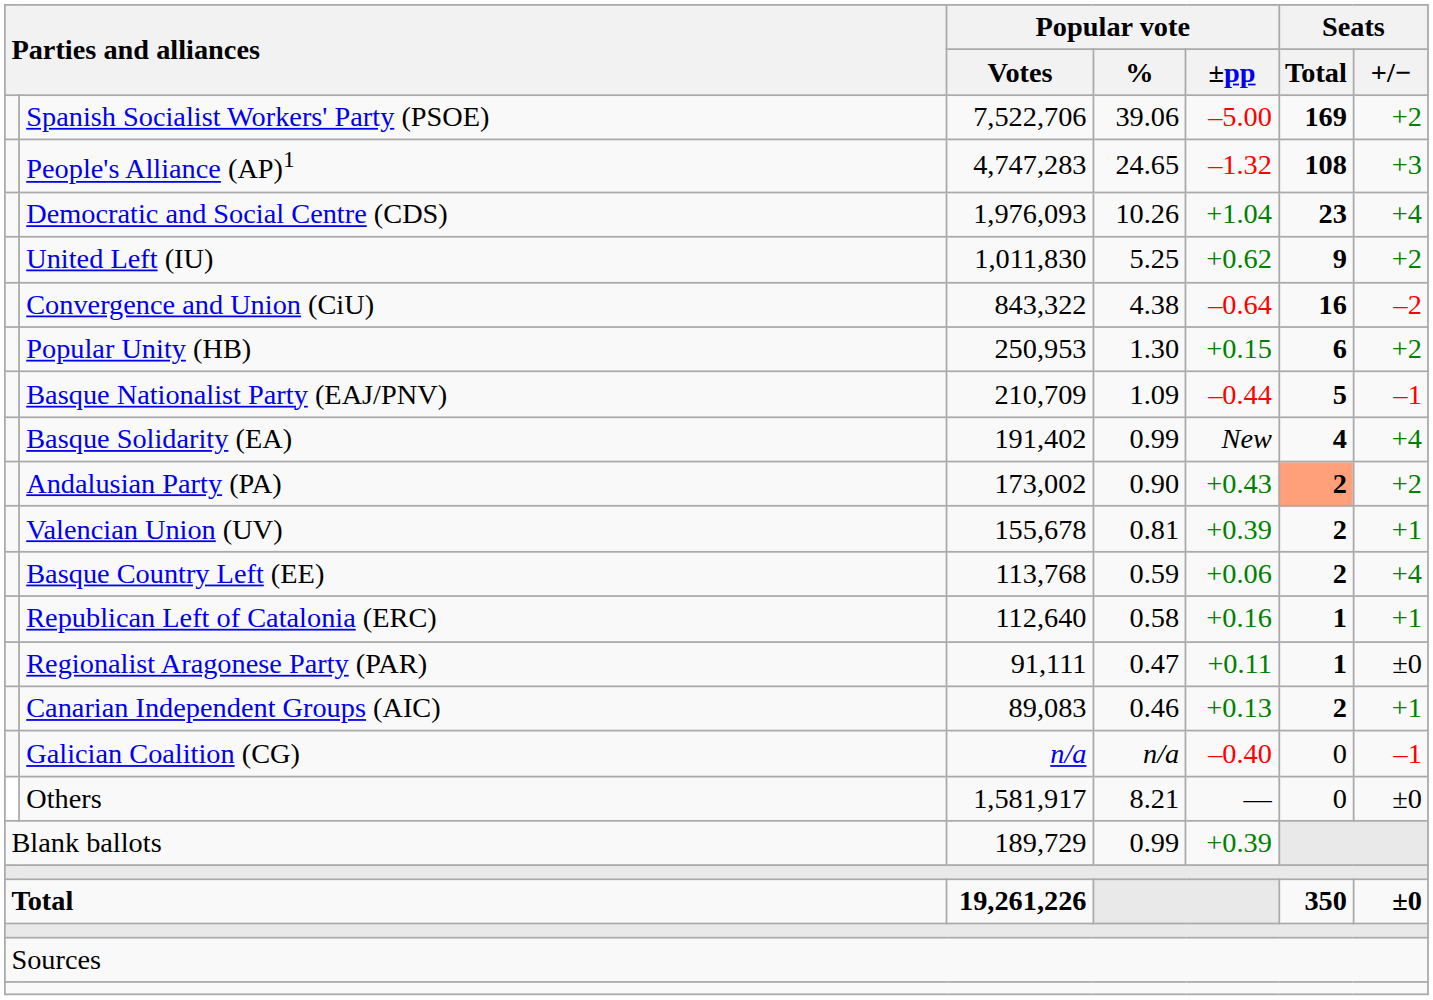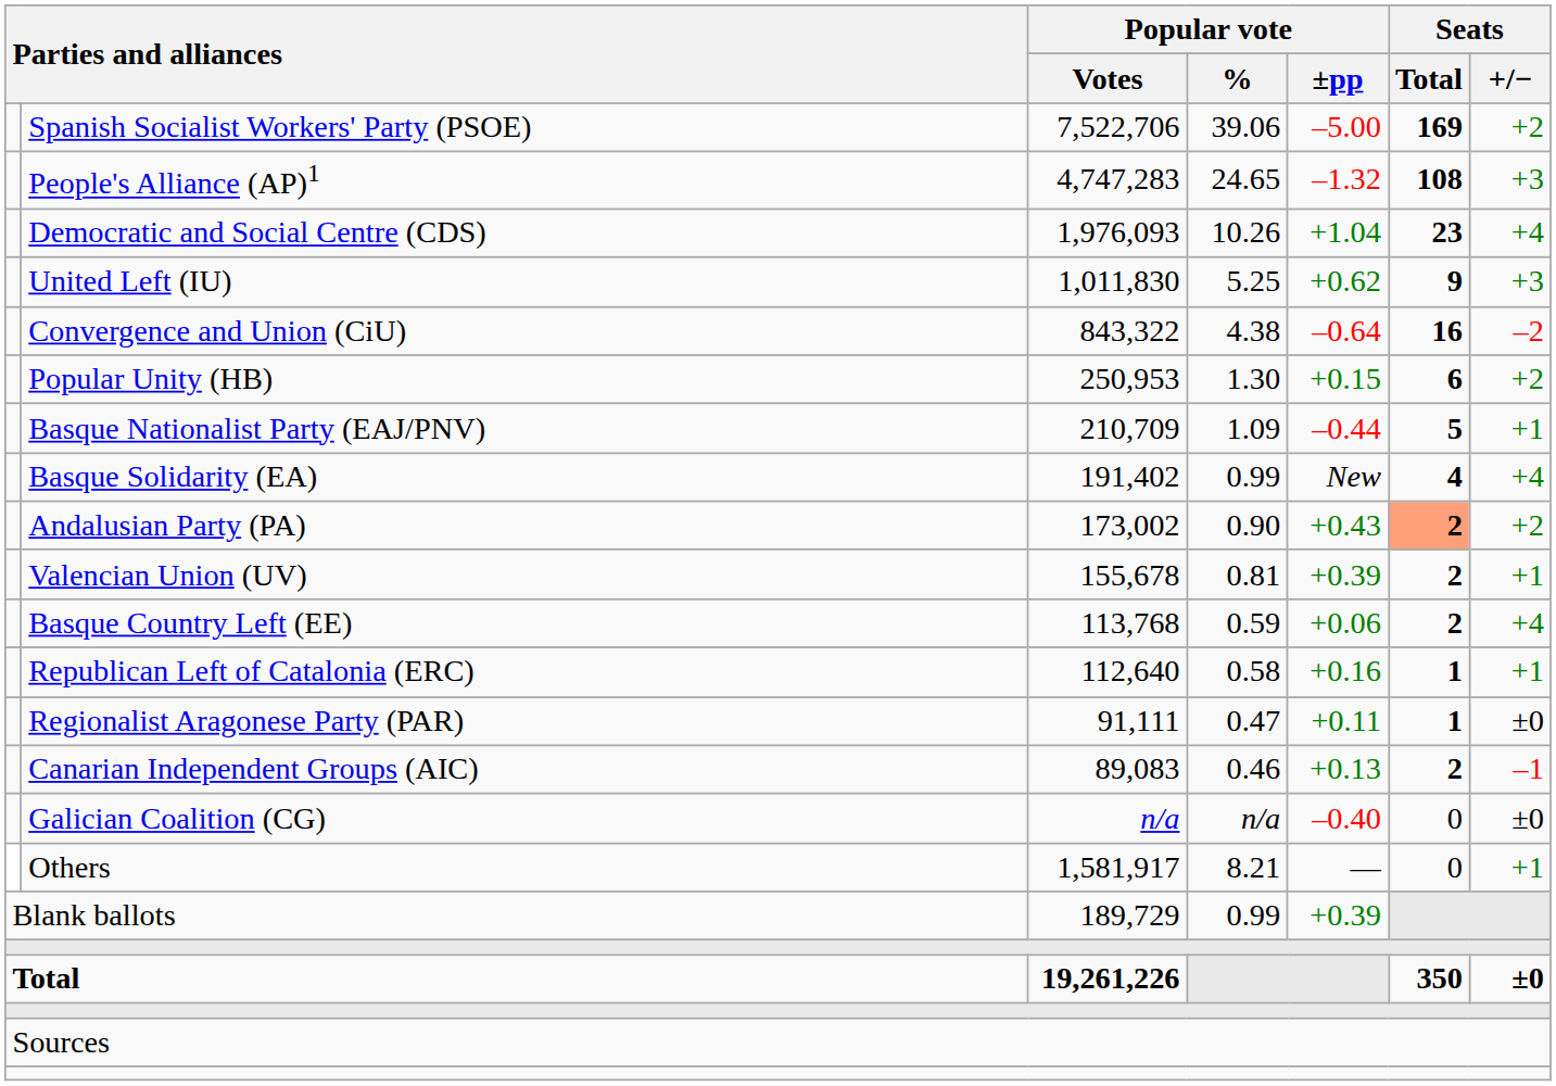United Left (IU) | Seats / +/−: +2 -> +3
Basque Nationalist Party (EAJ/PNV) | Seats / +/−: –1 -> +1
Canarian Independent Groups (AIC) | Seats / +/−: +1 -> –1
Galician Coalition (CG) | Seats / +/−: –1 -> ±0
Others | Seats / +/−: ±0 -> +1
